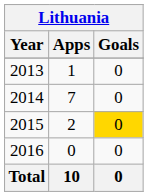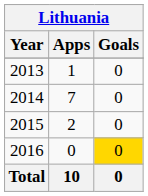2015 | Goals: gold background -> no background
2016 | Goals: no background -> gold background
